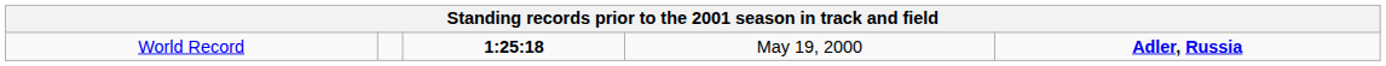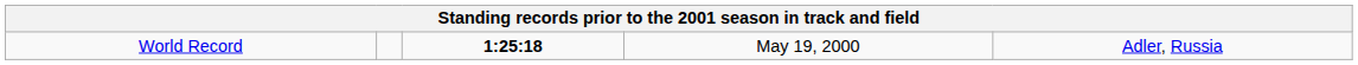World Record | column 5: bold -> normal
